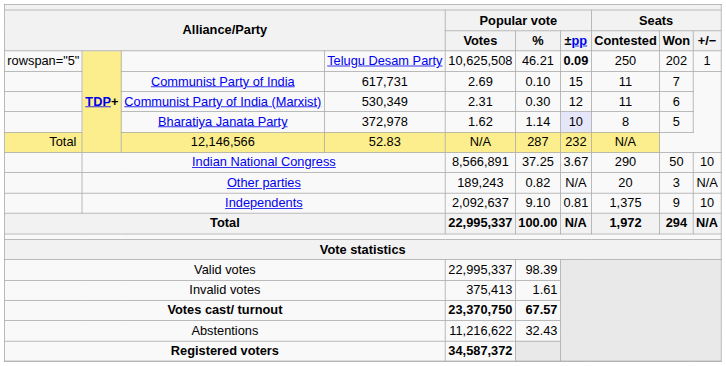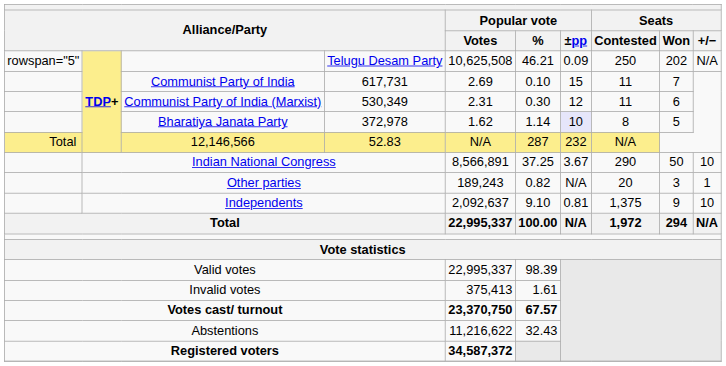Telugu Desam Party | Popular vote / ±pp: bold -> normal
Telugu Desam Party | Seats / +/−: 1 -> N/A
Other parties | Seats / +/−: N/A -> 1
